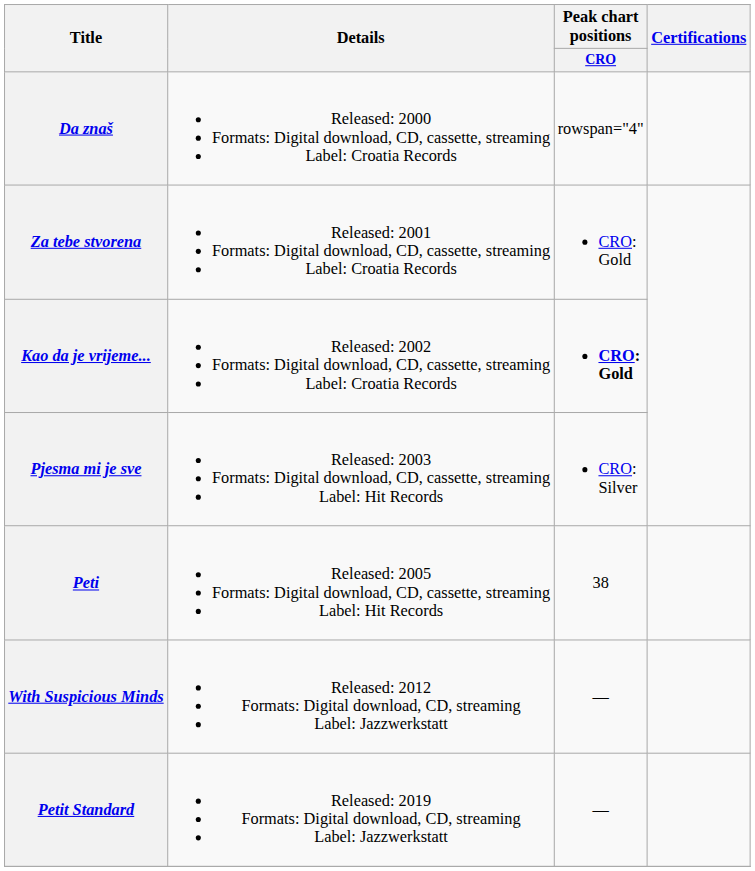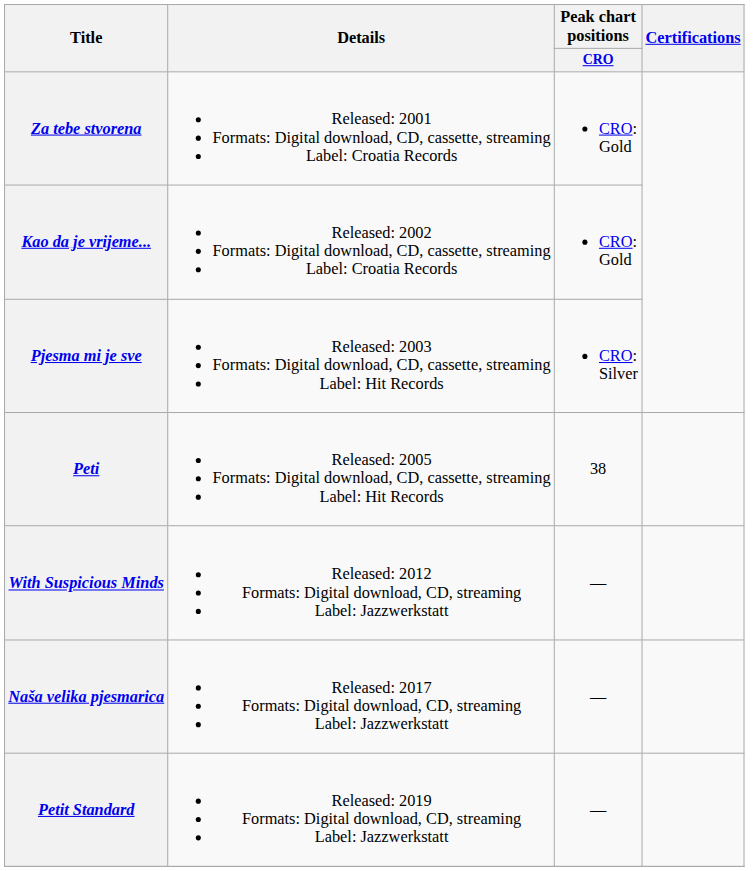- row: Da znaš | Released: 2000 Formats: Digital download, CD, cassette, streaming Label: Croatia Records | rowspan="4"
Kao da je vrijeme... | Peak chart positions / CRO: bold -> normal
+ row: Naša velika pjesmarica | Released: 2017 Formats: Digital download, CD, streaming Label: Jazzwerkstatt | —
